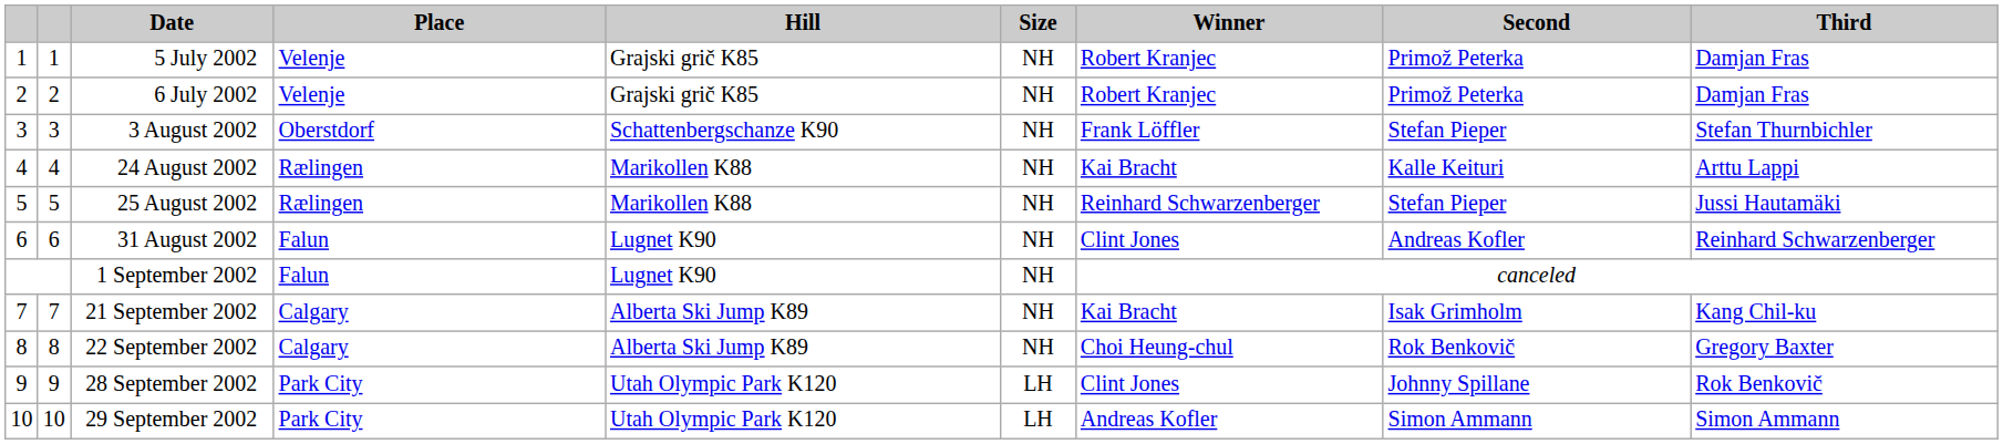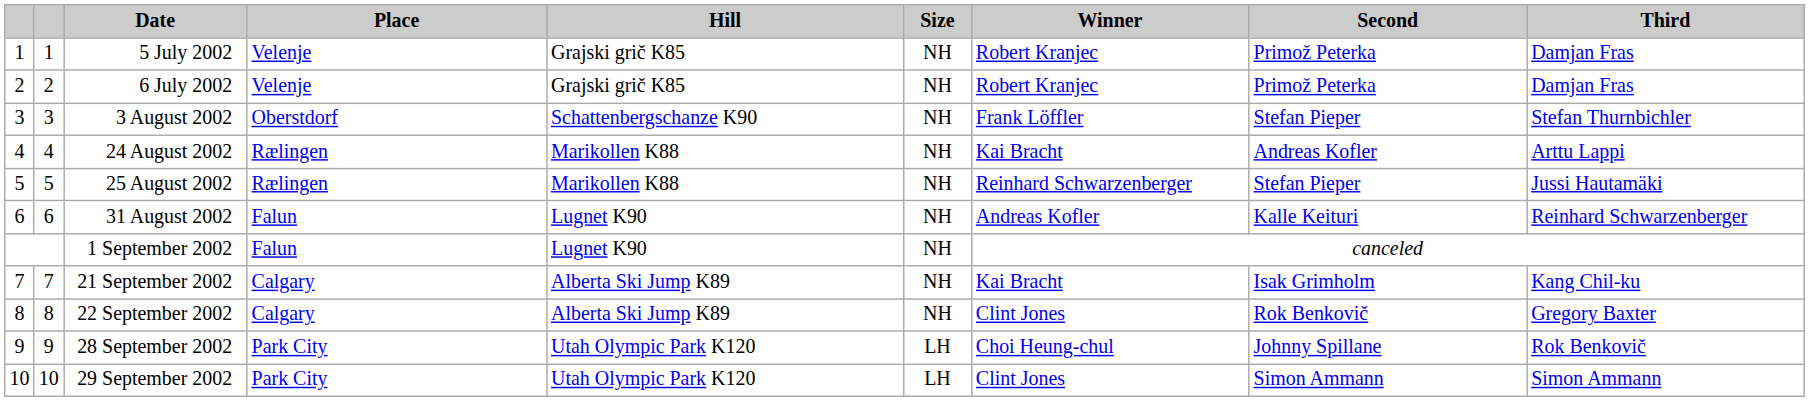24 August 2002 | Second: Kalle Keituri -> Andreas Kofler
31 August 2002 | Winner: Clint Jones -> Andreas Kofler
31 August 2002 | Second: Andreas Kofler -> Kalle Keituri
22 September 2002 | Winner: Choi Heung-chul -> Clint Jones
28 September 2002 | Winner: Clint Jones -> Choi Heung-chul
29 September 2002 | Winner: Andreas Kofler -> Clint Jones
